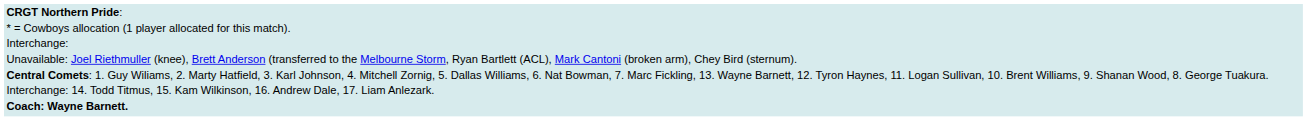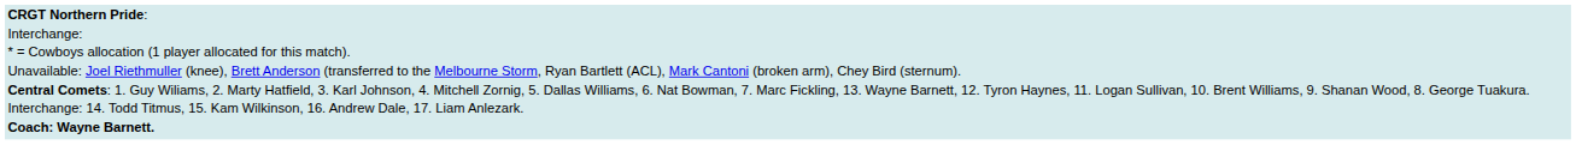row 2 | column 1: * = Cowboys allocation (1 player allocated for this match). -> Interchange:
row 3 | column 1: Interchange: -> * = Cowboys allocation (1 player allocated for this match).
